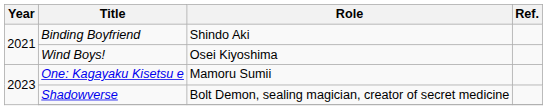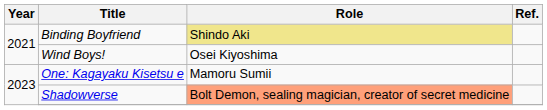Binding Boyfriend | Role: no background -> khaki background
Shadowverse | Role: no background -> lightsalmon background
